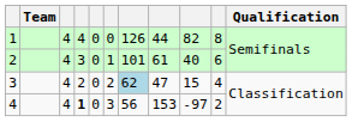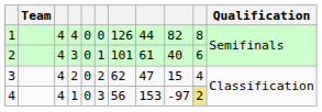row 4 | column 7: lightblue background -> no background
row 5 | column 4: bold -> normal
row 5 | column 10: no background -> khaki background
